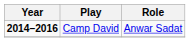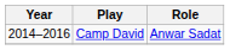Camp David | Year: bold -> normal
